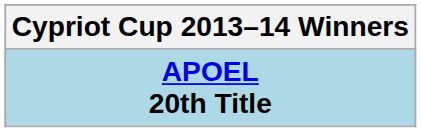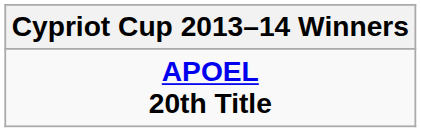row 2 | column 1: lightblue background -> no background
